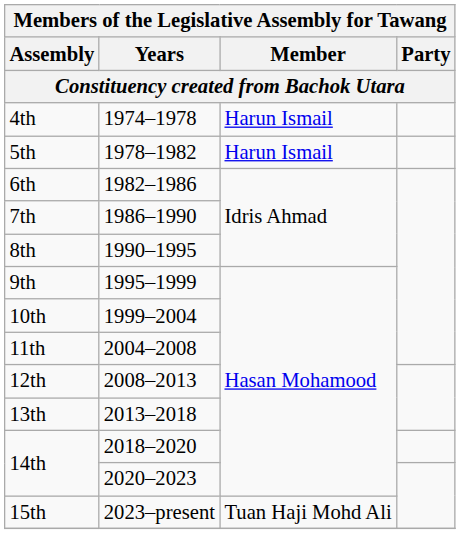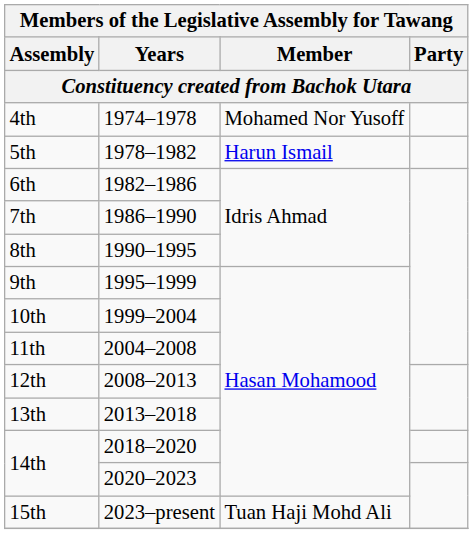4th | Member: Harun Ismail -> Mohamed Nor Yusoff
